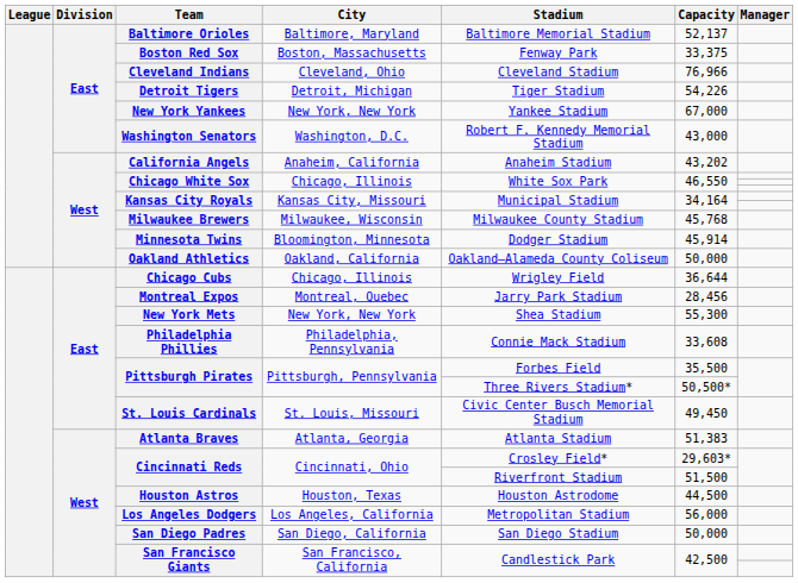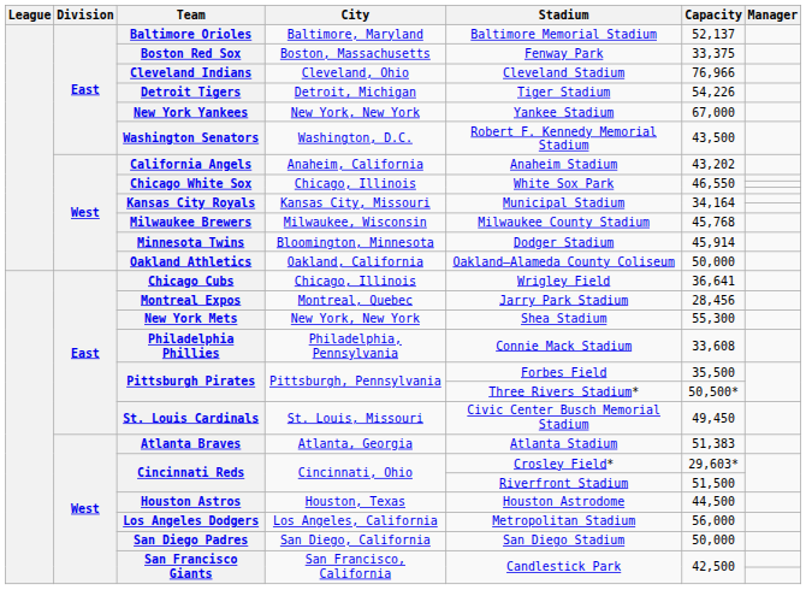Washington Senators | Capacity: 43,000 -> 43,500
Chicago Cubs | Capacity: 36,644 -> 36,641
